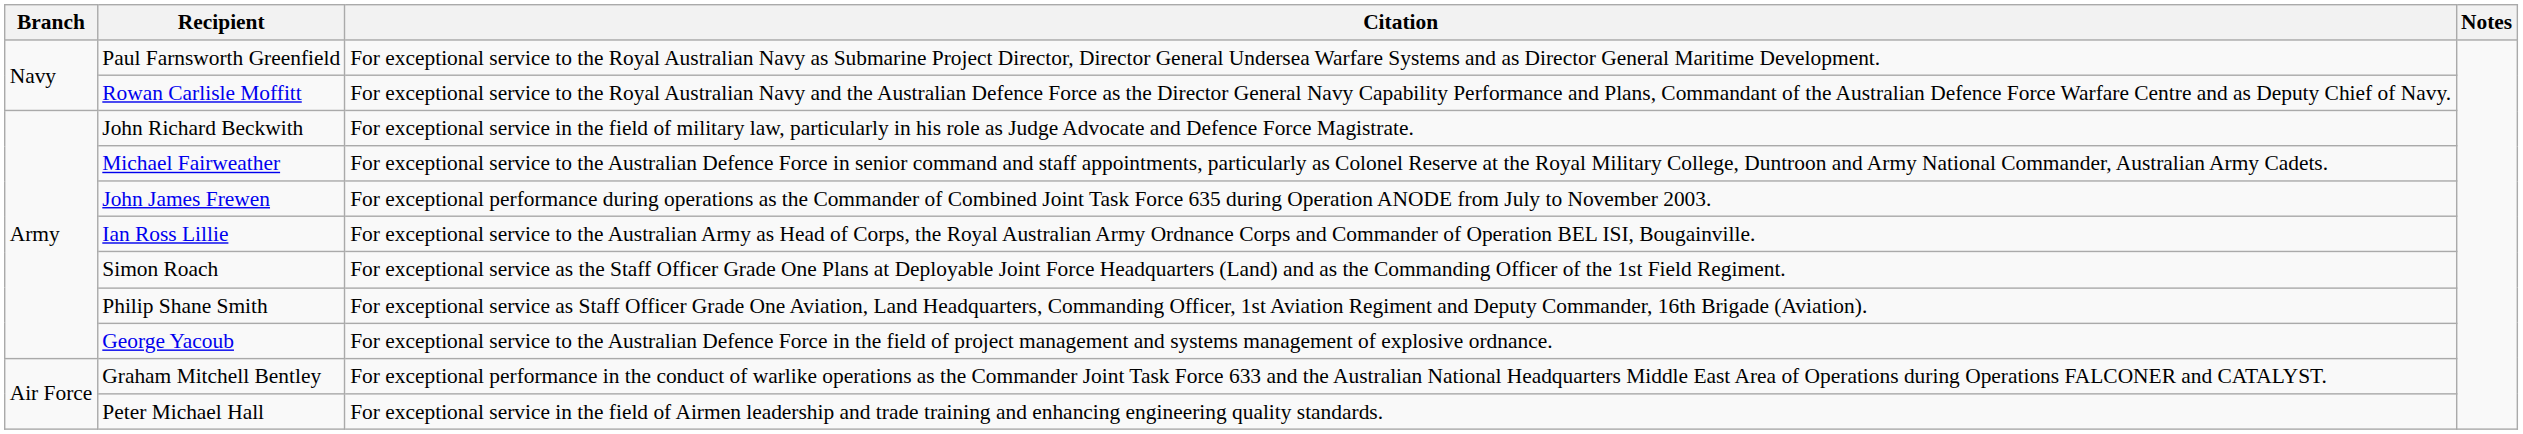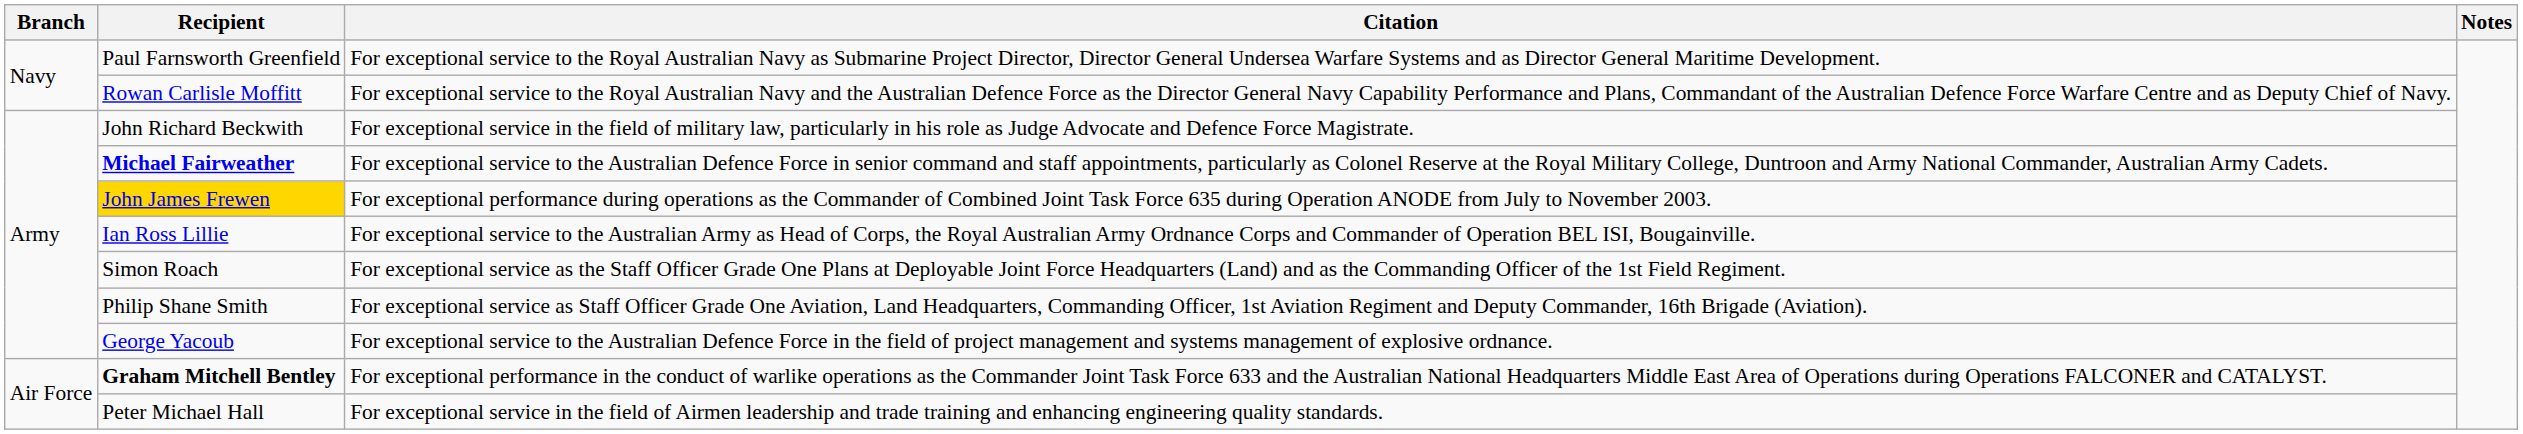Michael Fairweather | Recipient: normal -> bold
John James Frewen | Recipient: no background -> gold background
Graham Mitchell Bentley | Recipient: normal -> bold
